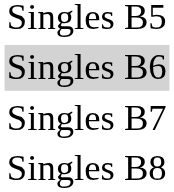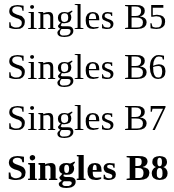Singles B6 | column 1: lightgrey background -> no background
Singles B8 | column 1: normal -> bold
